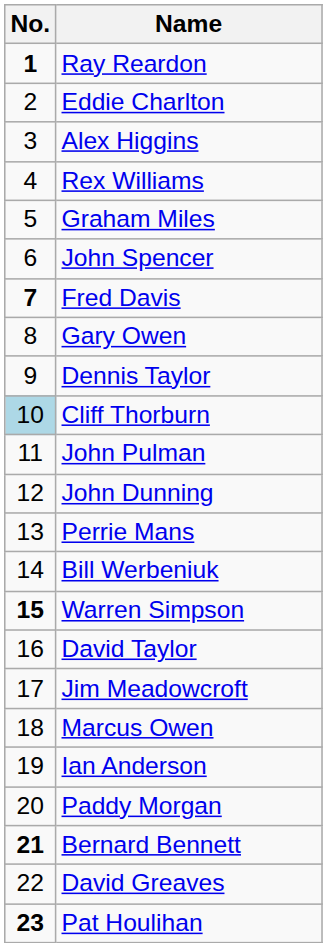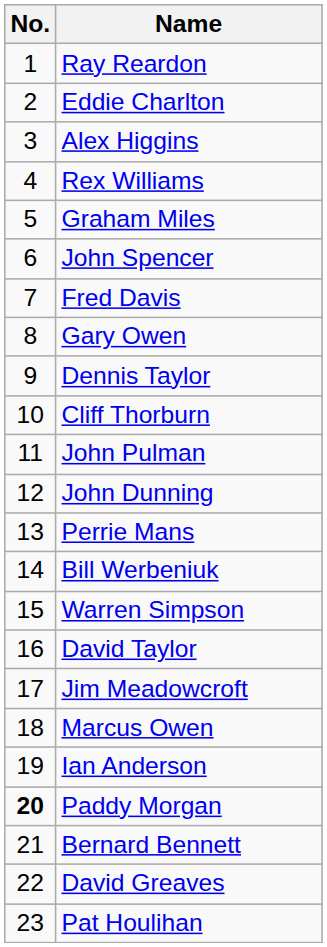Ray Reardon | No.: bold -> normal
Fred Davis | No.: bold -> normal
Cliff Thorburn | No.: lightblue background -> no background
Warren Simpson | No.: bold -> normal
Paddy Morgan | No.: normal -> bold
Bernard Bennett | No.: bold -> normal
Pat Houlihan | No.: bold -> normal
